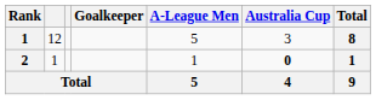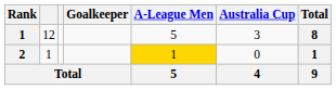2 | A-League Men: no background -> gold background
2 | Australia Cup: bold -> normal
